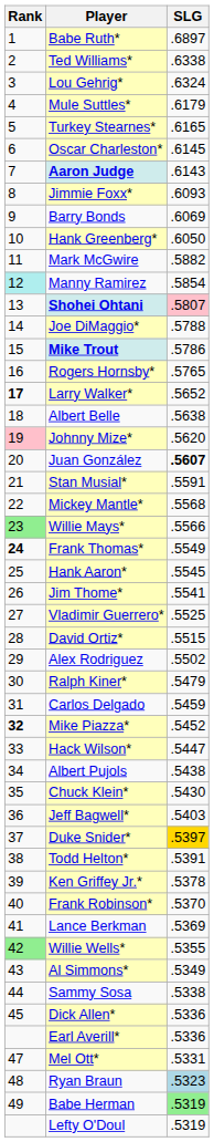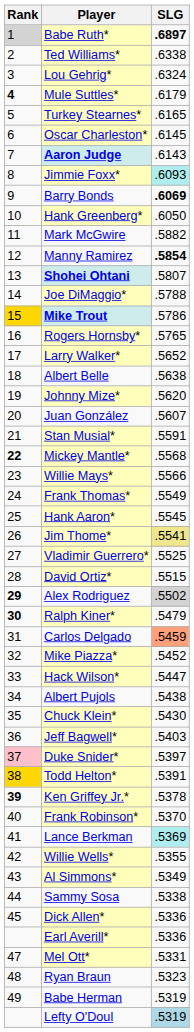Babe Ruth* | Rank: no background -> lightgrey background
Babe Ruth* | SLG: normal -> bold
Mule Suttles* | Rank: normal -> bold
Jimmie Foxx* | SLG: no background -> paleturquoise background
Barry Bonds | SLG: normal -> bold
Manny Ramirez | Rank: paleturquoise background -> no background
Manny Ramirez | SLG: normal -> bold
Shohei Ohtani | SLG: pink background -> no background
Mike Trout | Rank: no background -> gold background
Larry Walker* | Rank: bold -> normal
Johnny Mize* | Rank: pink background -> no background
Juan González | SLG: bold -> normal
Mickey Mantle* | Rank: normal -> bold
Willie Mays* | Rank: lightgreen background -> no background
Frank Thomas* | Rank: bold -> normal
Jim Thome* | SLG: no background -> khaki background
Alex Rodriguez | Rank: normal -> bold
Alex Rodriguez | SLG: no background -> lightgrey background
Ralph Kiner* | Rank: normal -> bold
Carlos Delgado | SLG: no background -> lightsalmon background
Mike Piazza* | Rank: bold -> normal
Duke Snider* | Rank: no background -> pink background
Duke Snider* | SLG: gold background -> no background
Todd Helton* | Rank: no background -> gold background
Ken Griffey Jr.* | Rank: normal -> bold
Lance Berkman | SLG: no background -> paleturquoise background
Willie Wells* | Rank: lightgreen background -> no background
Ryan Braun | SLG: lightblue background -> no background
Babe Herman | SLG: lightgreen background -> no background
Lefty O'Doul | SLG: no background -> lightblue background
